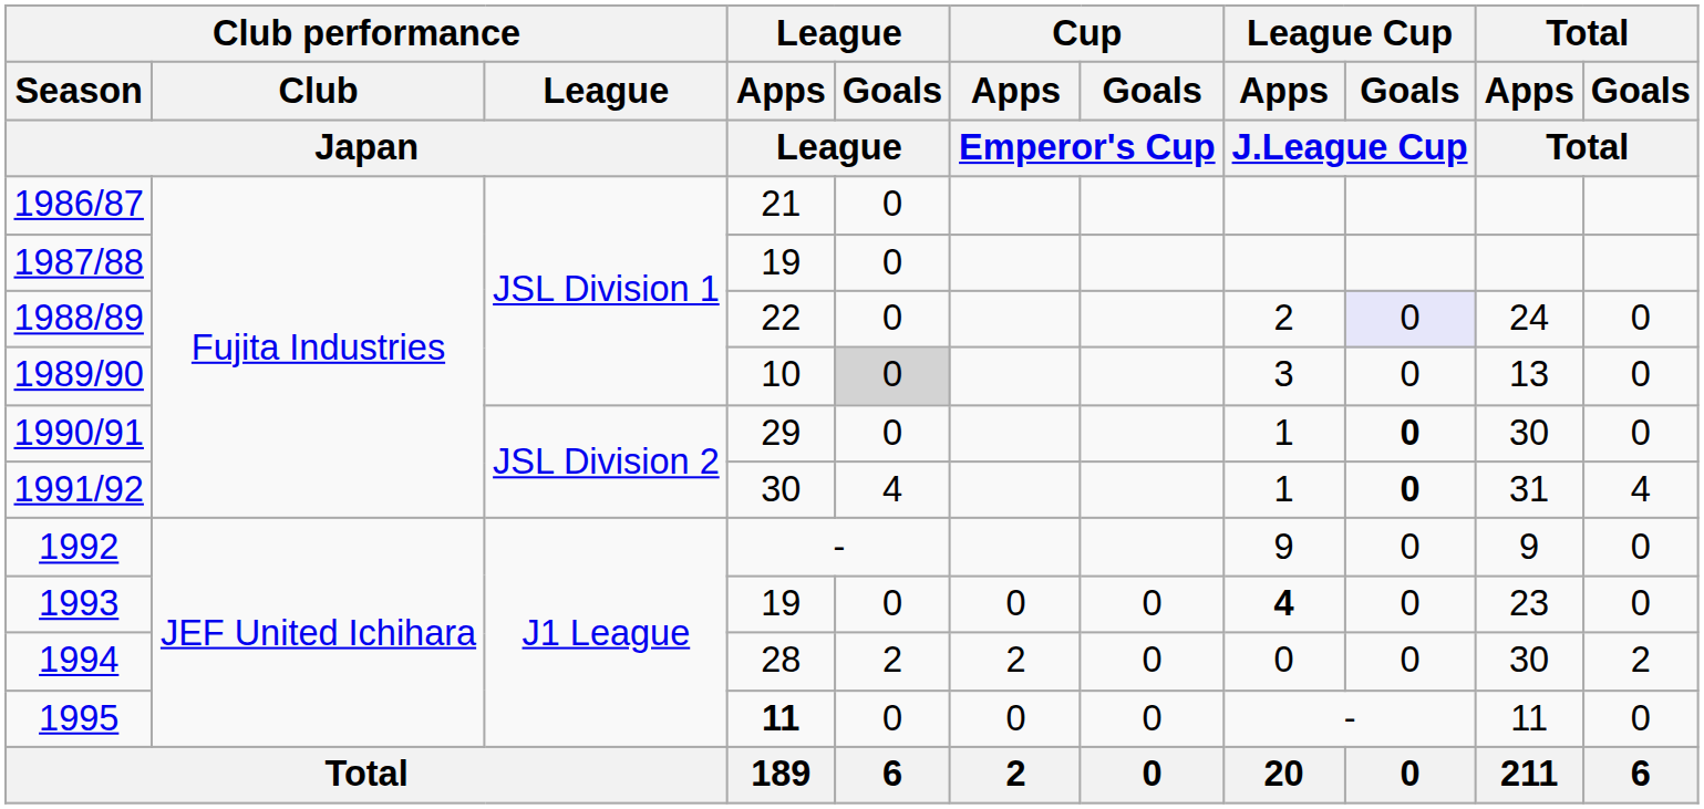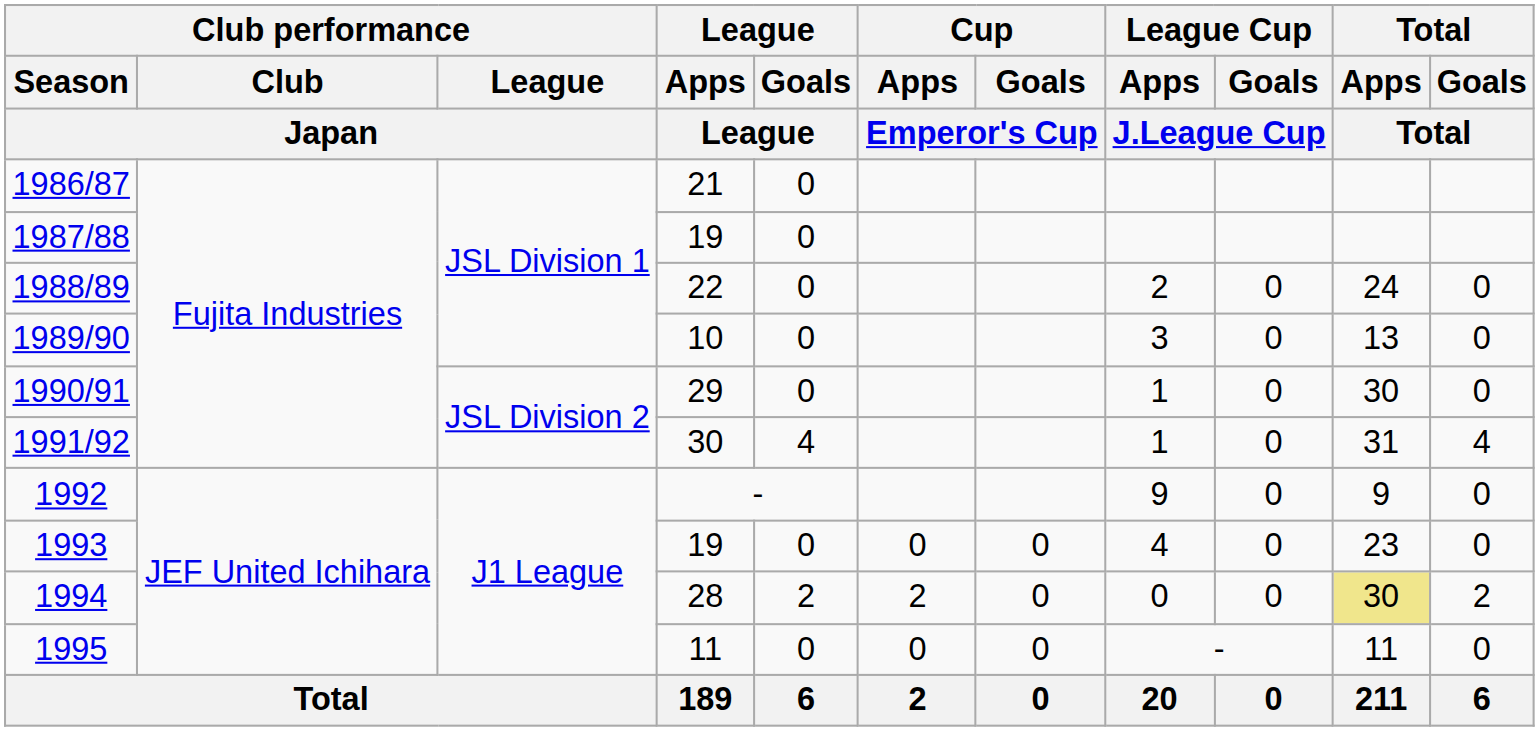1988/89 | League Cup / Goals / J.League Cup: lavender background -> no background
1989/90 | League / Goals / League: lightgrey background -> no background
1990/91 | League Cup / Goals / J.League Cup: bold -> normal
1991/92 | League Cup / Goals / J.League Cup: bold -> normal
1993 | League Cup / Apps / J.League Cup: bold -> normal
1994 | Total / Apps / Total: no background -> khaki background
1995 | League / Apps / League: bold -> normal
